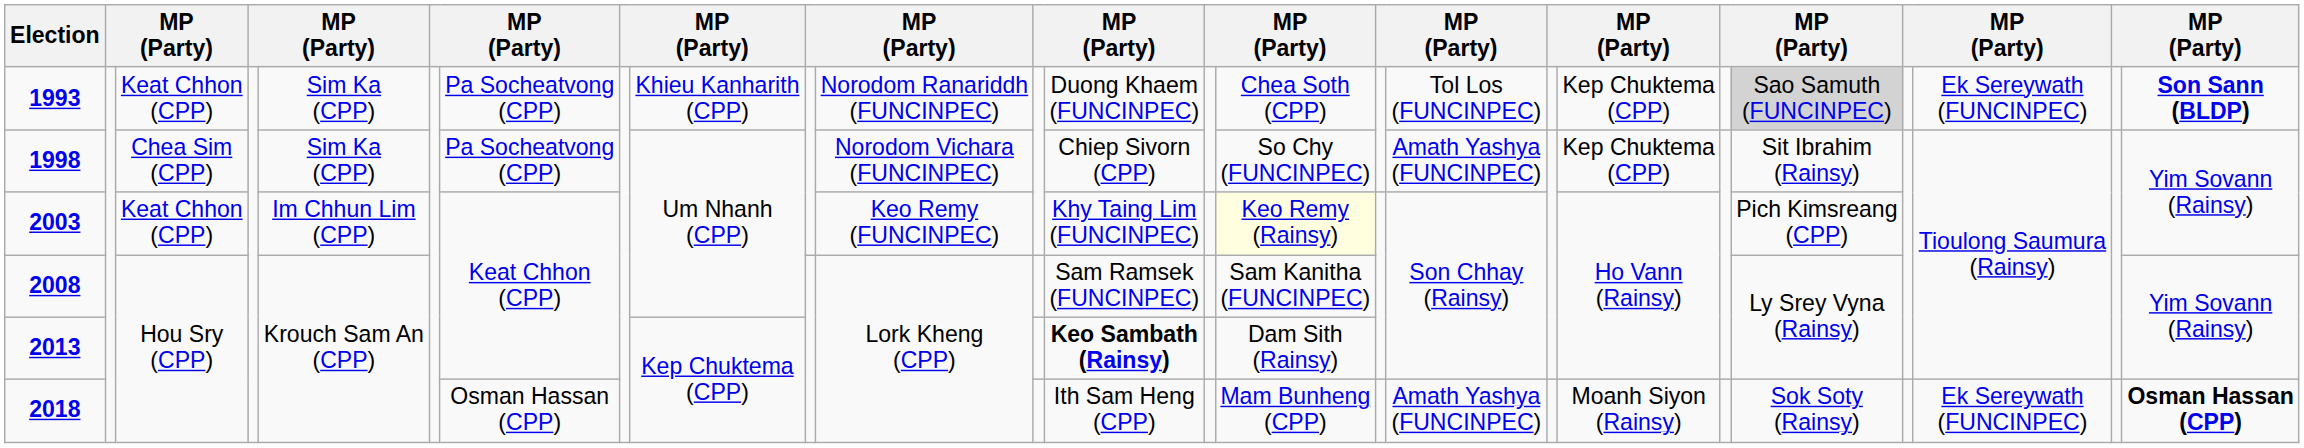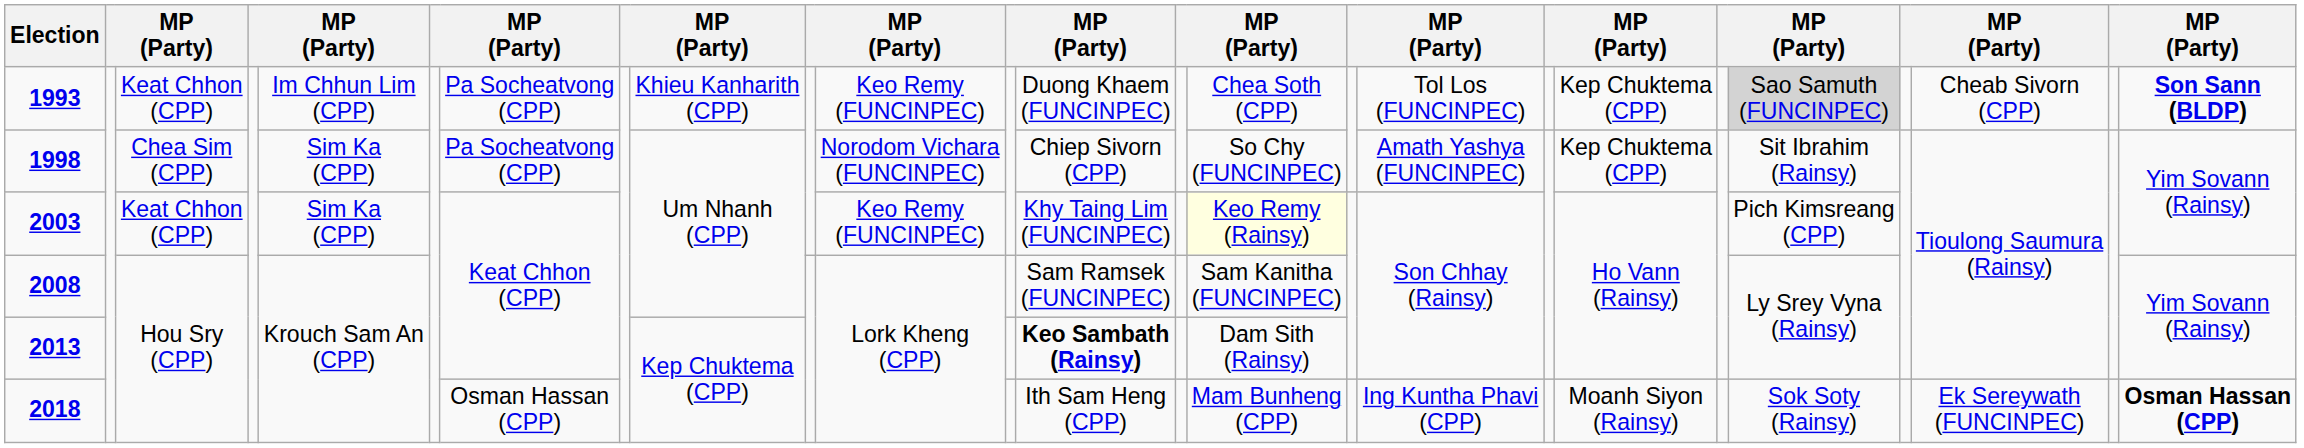1993 | column 5: Sim Ka (CPP) -> Im Chhun Lim (CPP)
1993 | column 11: Norodom Ranariddh (FUNCINPEC) -> Keo Remy (FUNCINPEC)
1993 | column 23: Ek Sereywath (FUNCINPEC) -> Cheab Sivorn (CPP)
2003 | column 5: Im Chhun Lim (CPP) -> Sim Ka (CPP)
2018 | column 17: Amath Yashya (FUNCINPEC) -> Ing Kuntha Phavi (CPP)
